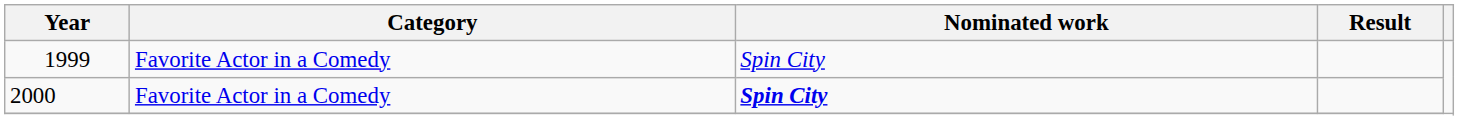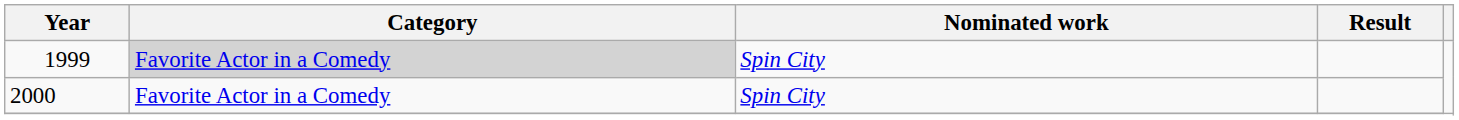1999 | Category: no background -> lightgrey background
2000 | Nominated work: bold -> normal
